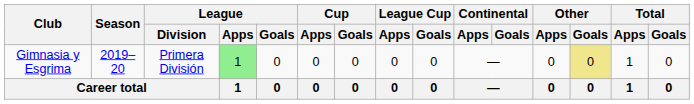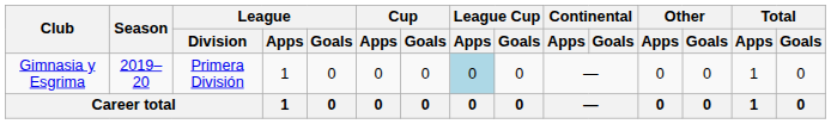Gimnasia y Esgrima | League / Apps: lightgreen background -> no background
Gimnasia y Esgrima | League Cup / Apps: no background -> lightblue background
Gimnasia y Esgrima | Other / Goals: khaki background -> no background
